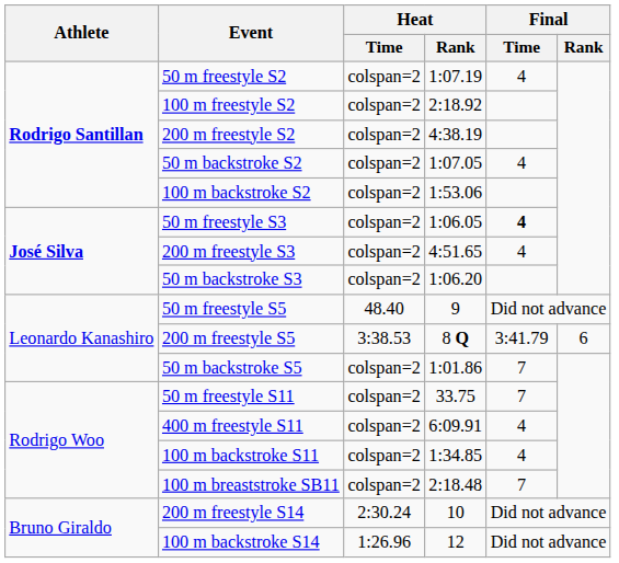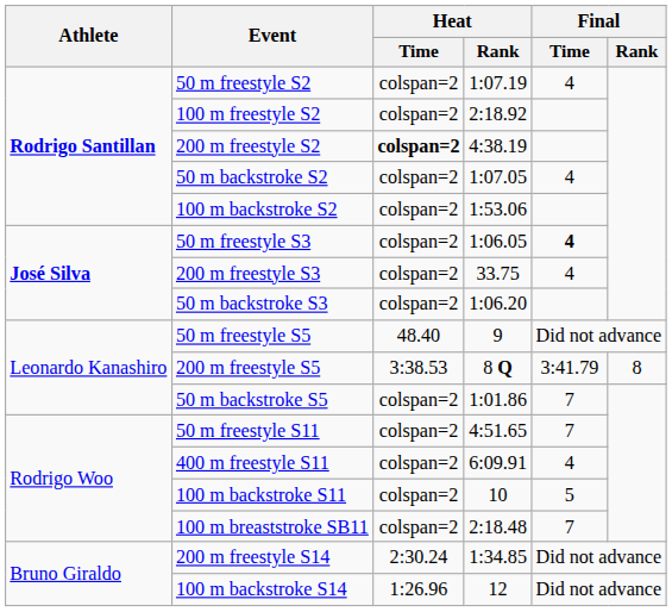200 m freestyle S2 | Heat / Time: normal -> bold
200 m freestyle S3 | Heat / Rank: 4:51.65 -> 33.75
200 m freestyle S5 | Final / Rank: 6 -> 8
50 m freestyle S11 | Heat / Rank: 33.75 -> 4:51.65
100 m backstroke S11 | Heat / Rank: 1:34.85 -> 10
100 m backstroke S11 | Final / Time: 4 -> 5
200 m freestyle S14 | Heat / Rank: 10 -> 1:34.85
